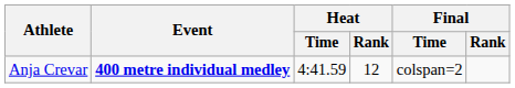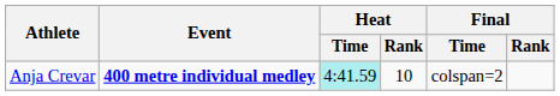Anja Crevar | Heat / Time: no background -> paleturquoise background
Anja Crevar | Heat / Rank: 12 -> 10
